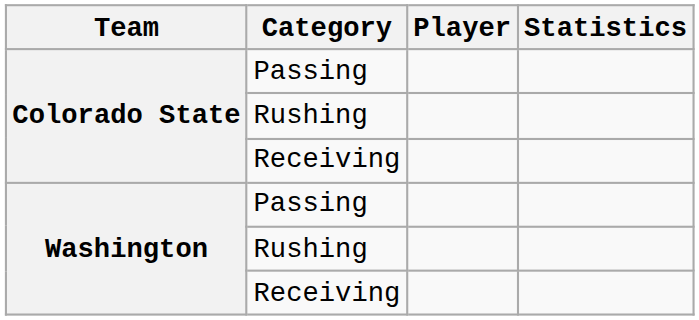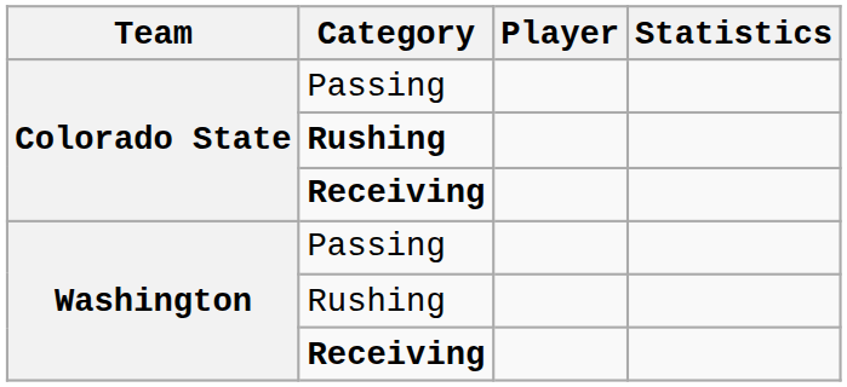Colorado State / Rushing | Category: normal -> bold
Colorado State / Receiving | Category: normal -> bold
Washington / Receiving | Category: normal -> bold
